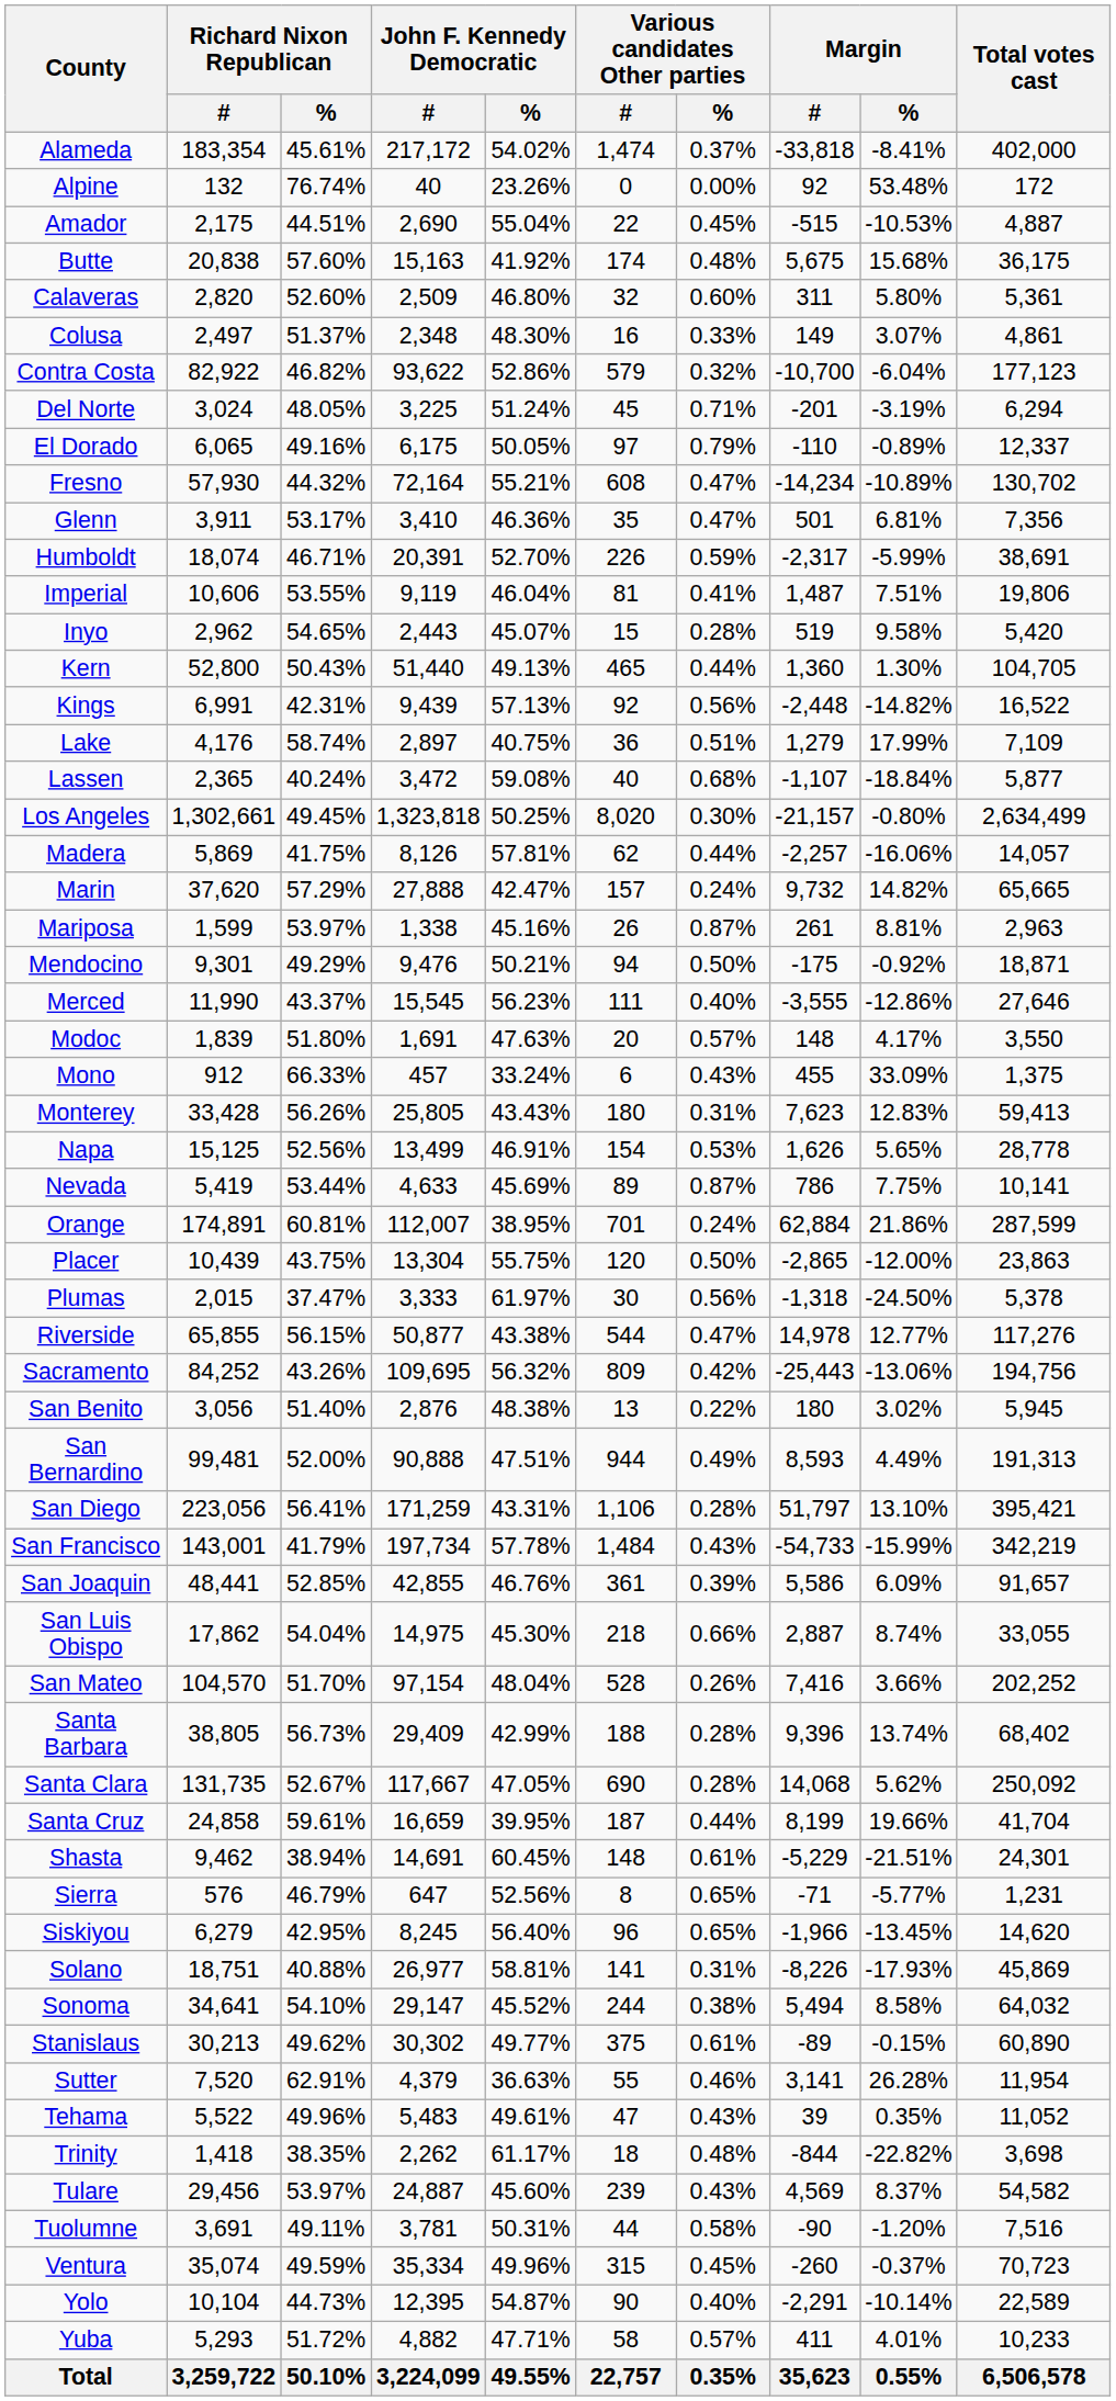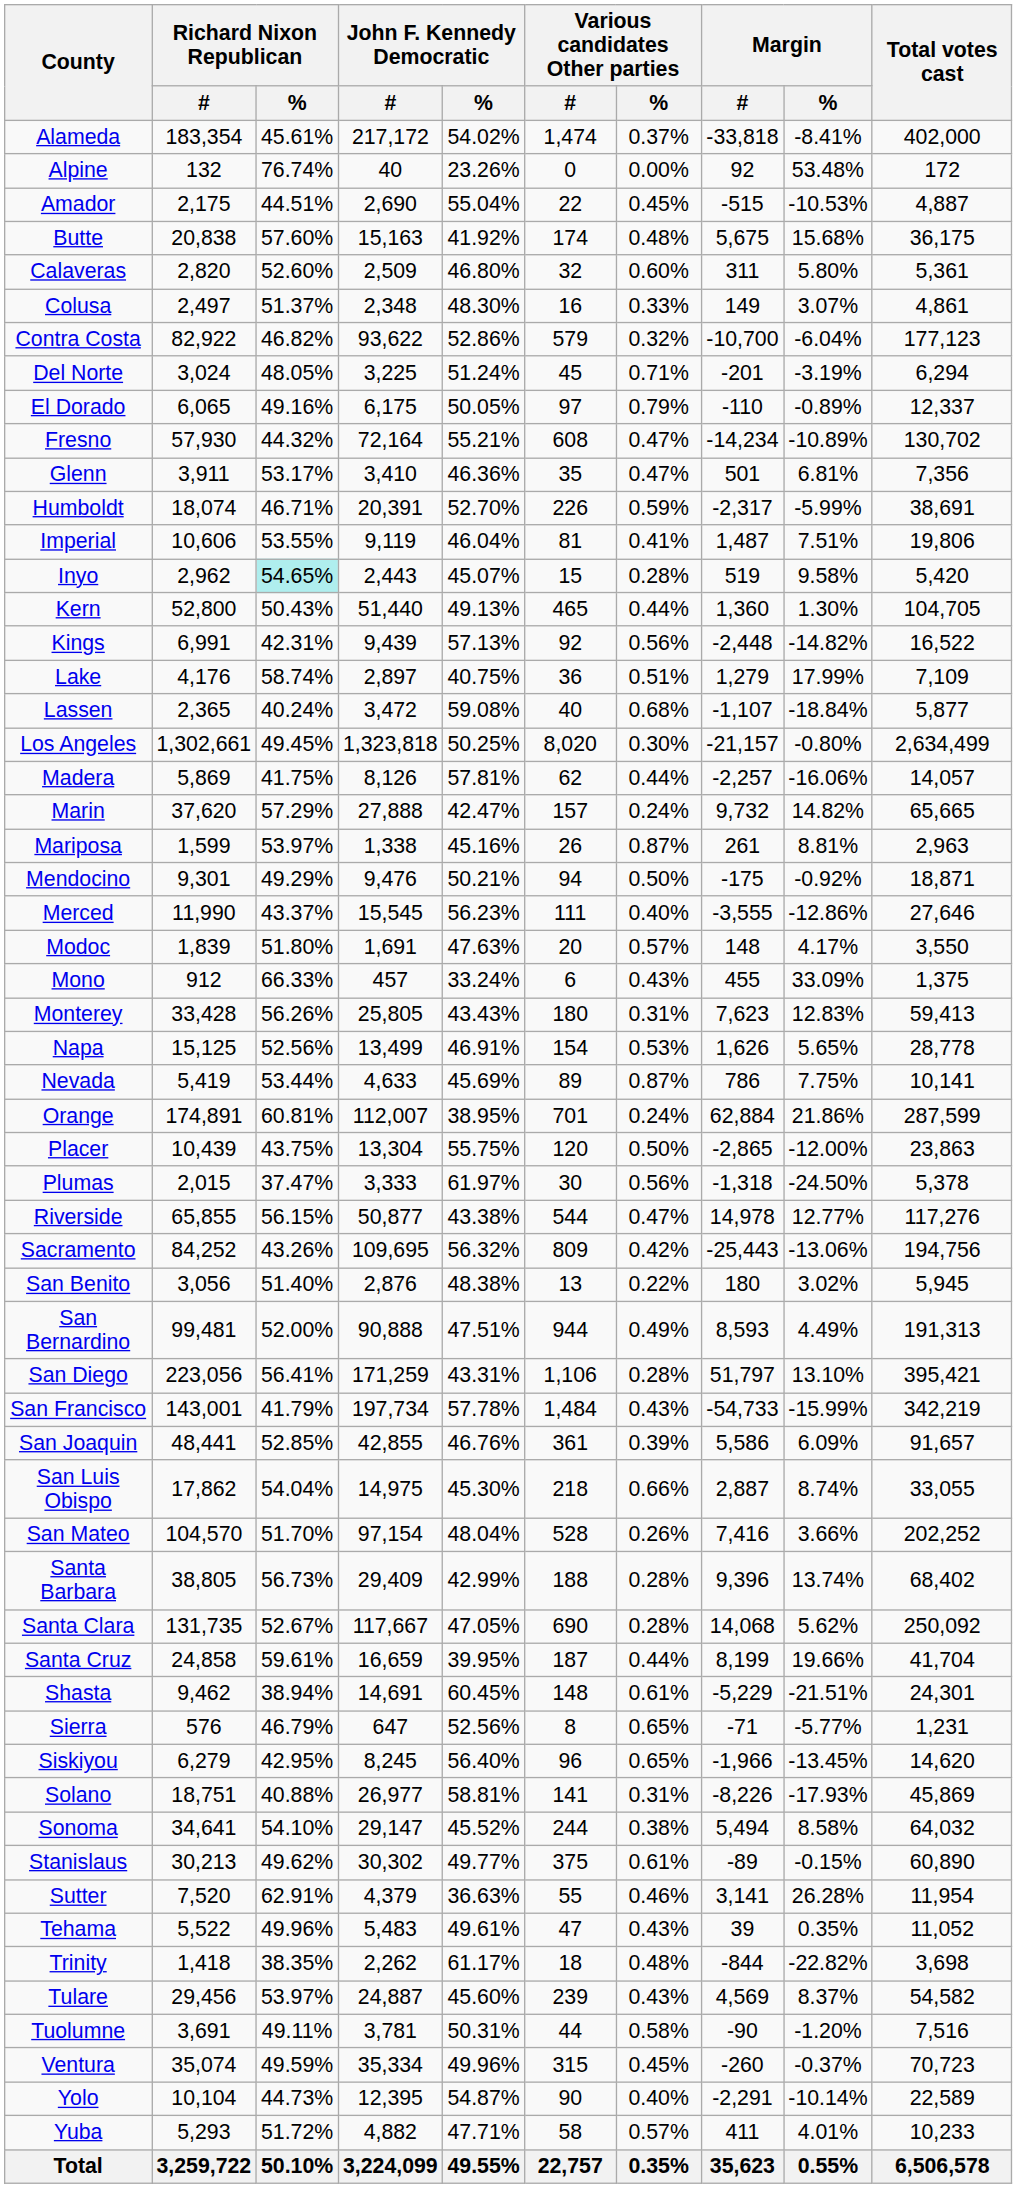Inyo | Richard Nixon Republican / %: no background -> paleturquoise background
